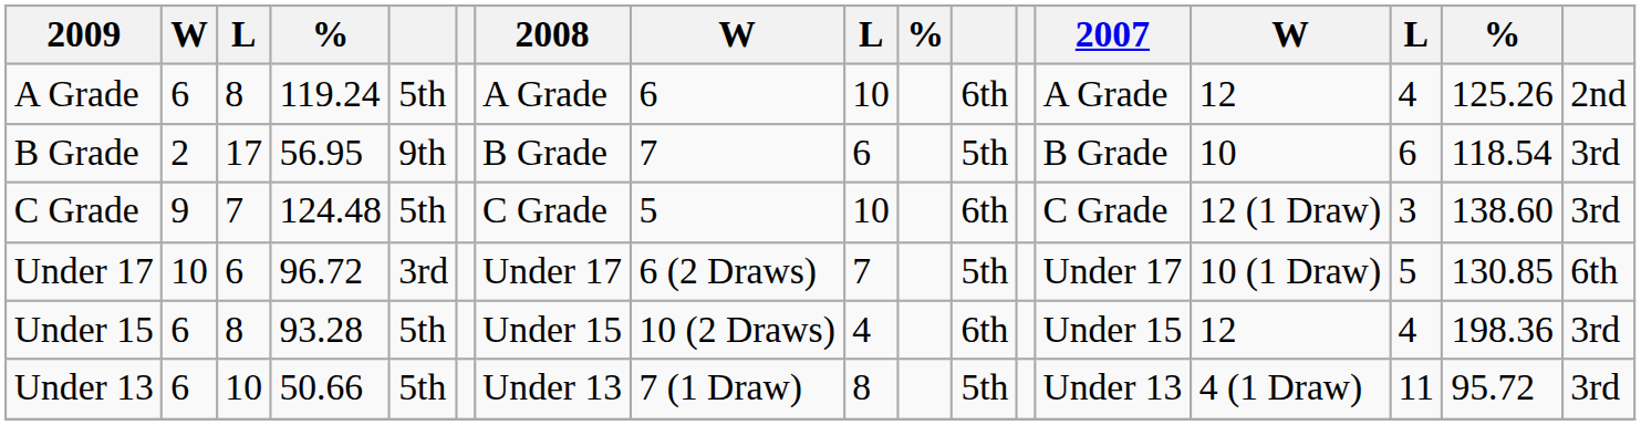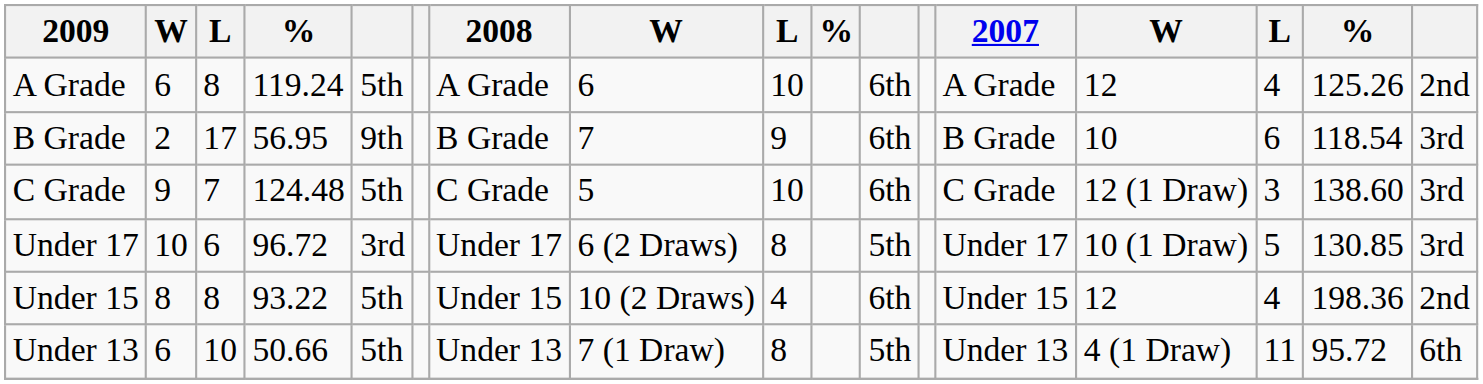row 3 | column 9: 6 -> 9
row 3 | column 11: 5th -> 6th
row 5 | column 9: 7 -> 8
row 5 | column 17: 6th -> 3rd
row 6 | column 2: 6 -> 8
row 6 | column 4: 93.28 -> 93.22
row 6 | column 17: 3rd -> 2nd
row 7 | column 17: 3rd -> 6th
